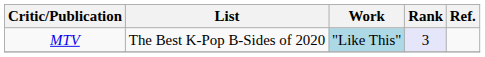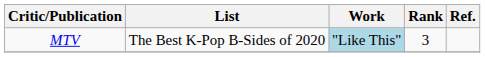MTV | Rank: lavender background -> no background
